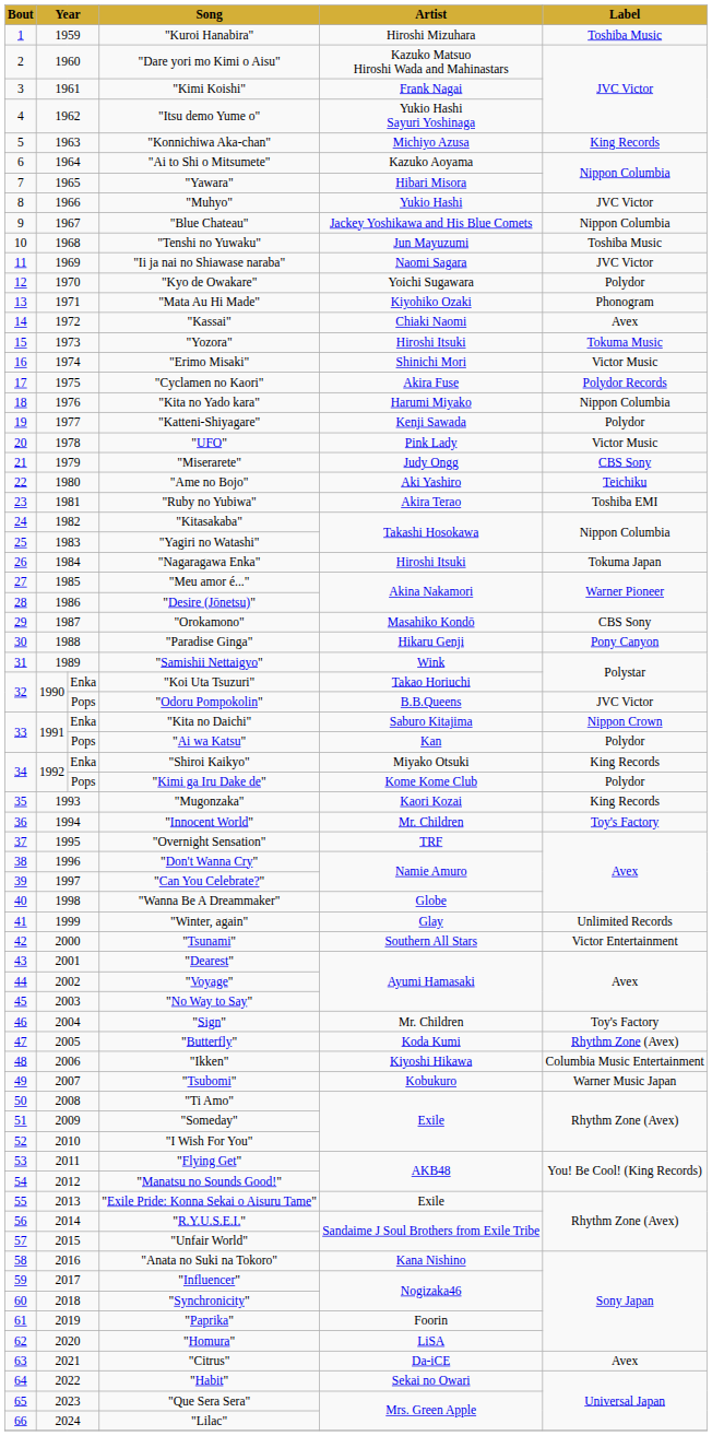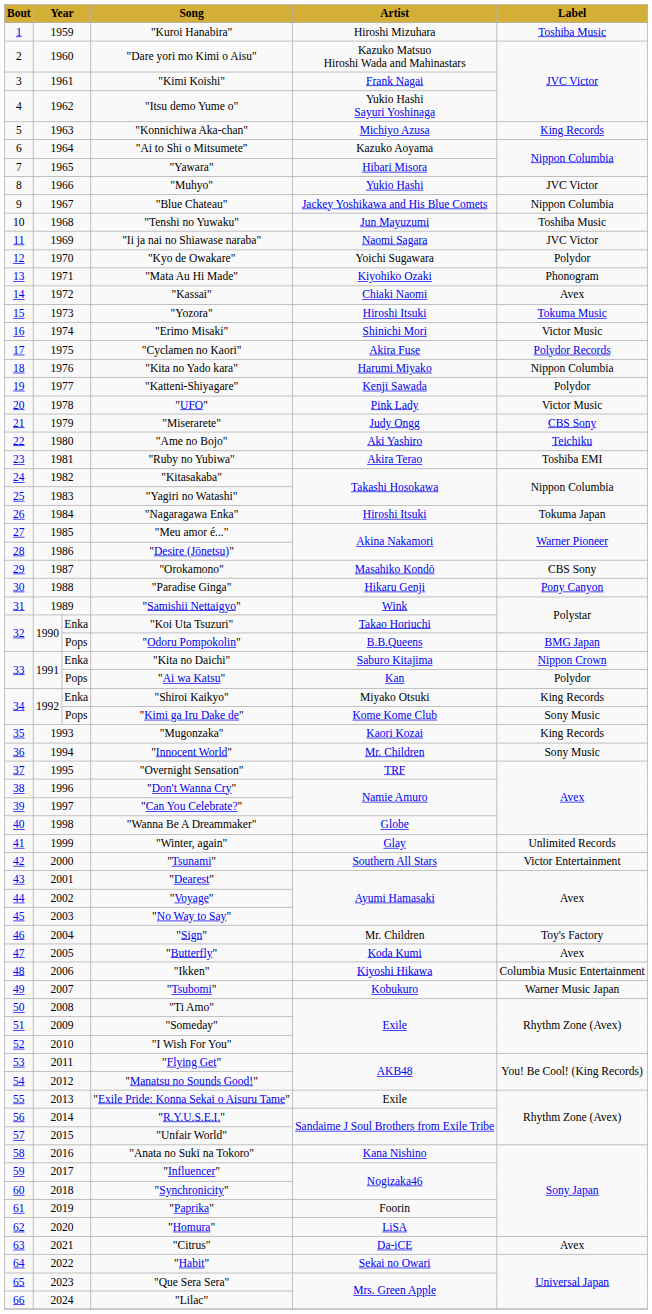"Odoru Pompokolin" | Label: JVC Victor -> BMG Japan
"Kimi ga Iru Dake de" | Label: Polydor -> Sony Music
"Innocent World" | Label: Toy's Factory -> Sony Music
"Butterfly" | Label: Rhythm Zone (Avex) -> Avex
